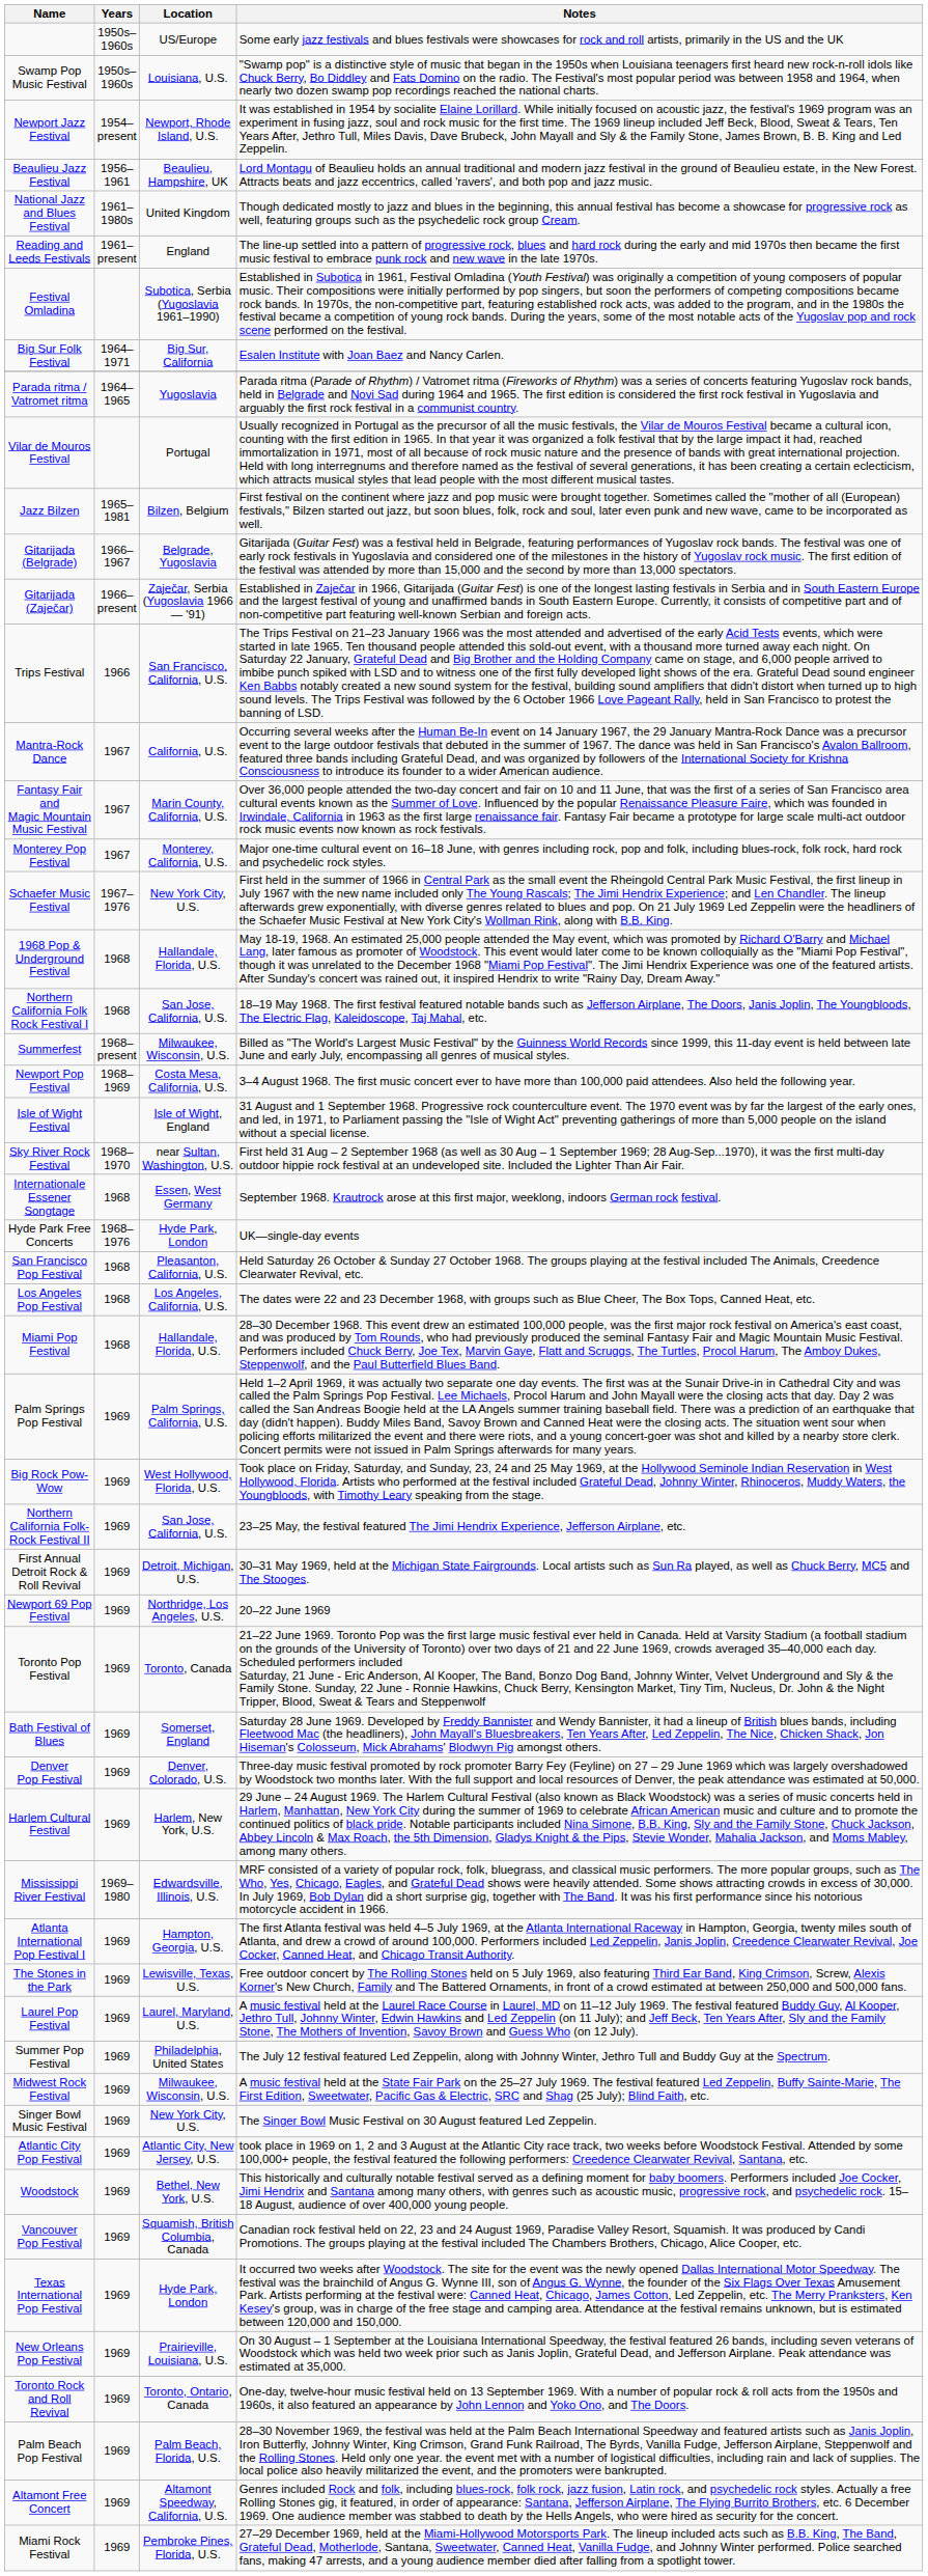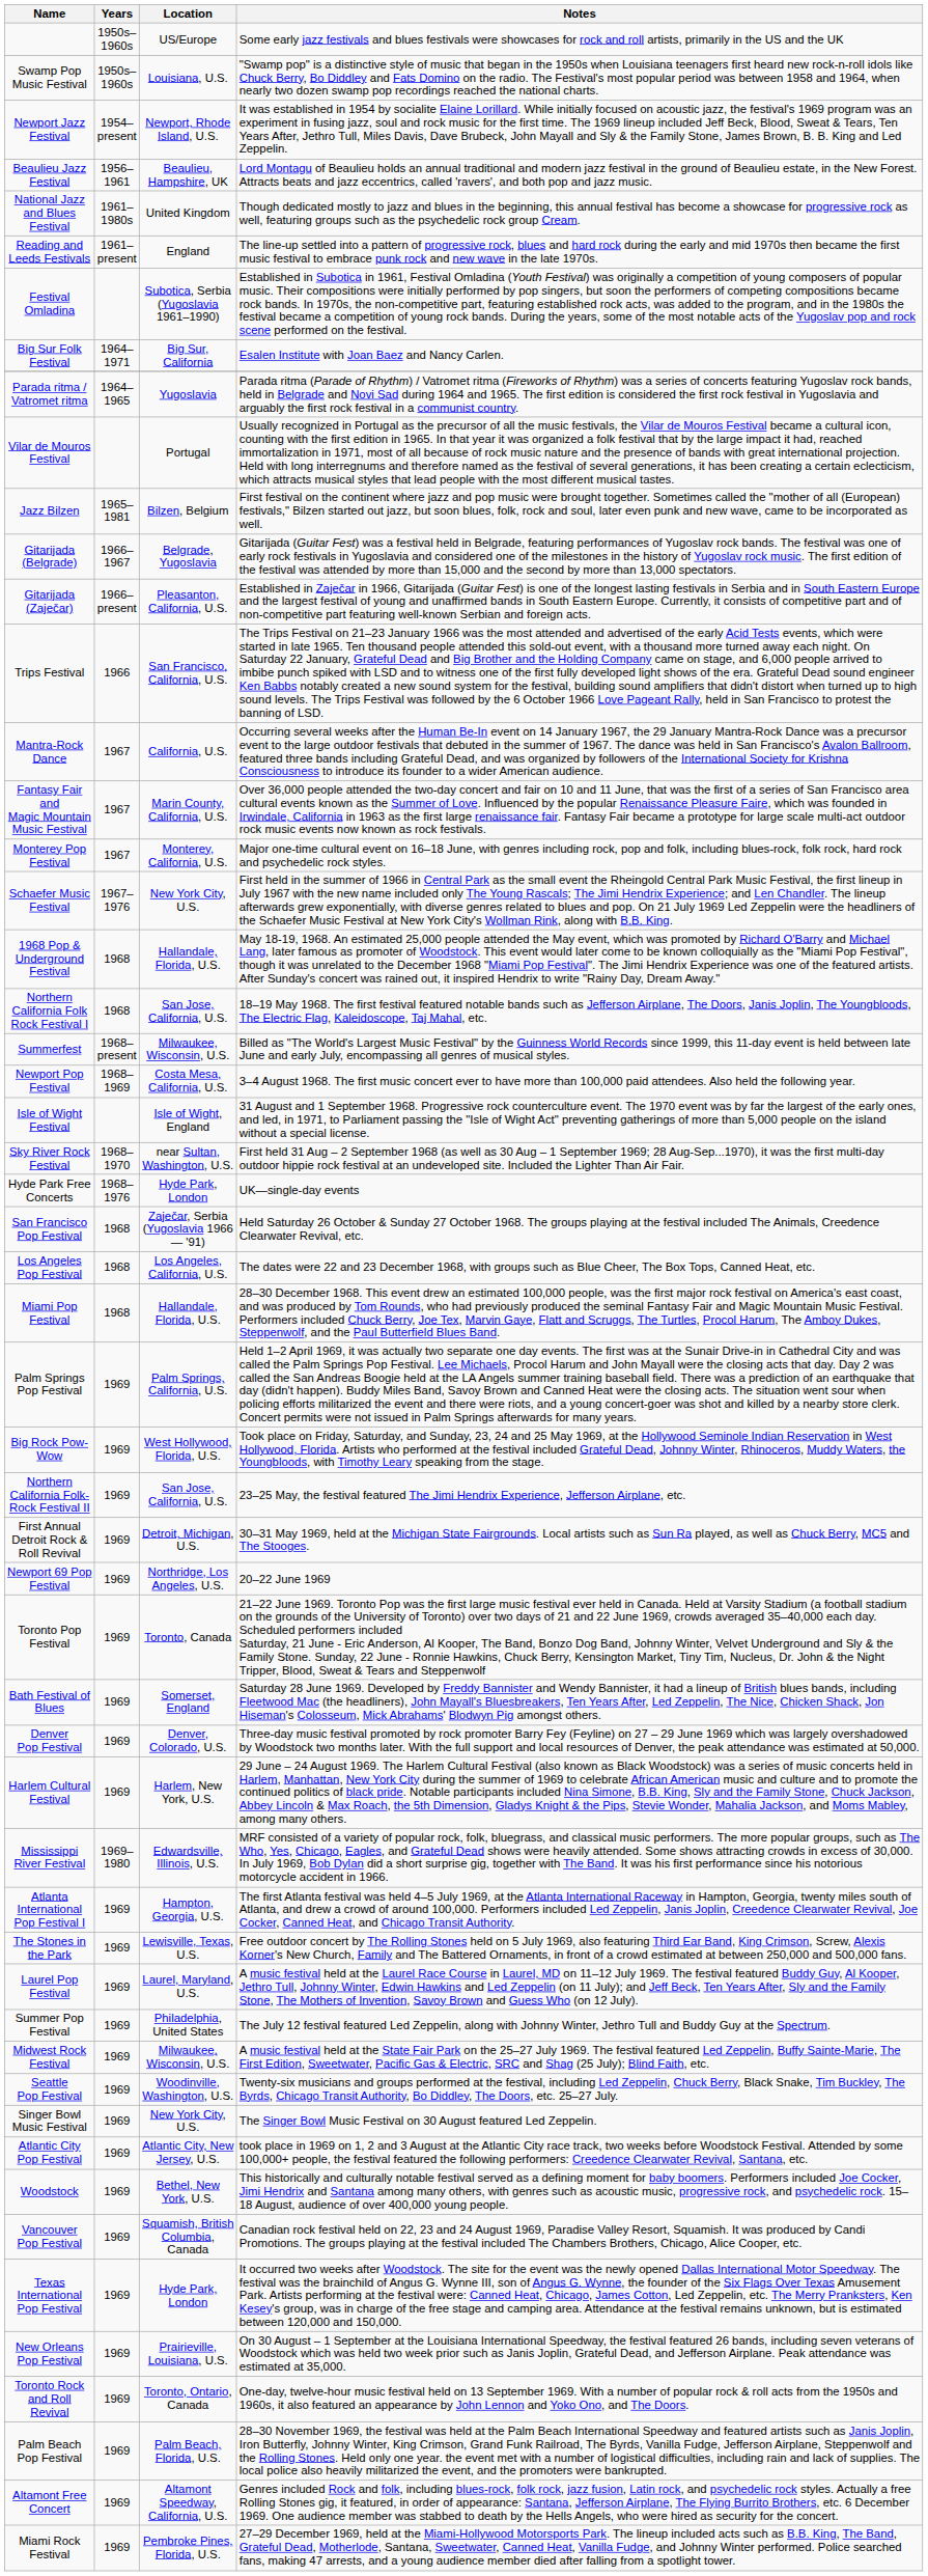Gitarijada (Zaječar) | Location: Zaječar, Serbia (Yugoslavia 1966— '91) -> Pleasanton, California, U.S.
- row: Internationale Essener Songtage | 1968 | Essen, West Germany | September 1968. Krautrock arose at this first major, weeklong, indoors German rock festival.
San Francisco Pop Festival | Location: Pleasanton, California, U.S. -> Zaječar, Serbia (Yugoslavia 1966— '91)
+ row: Seattle Pop Festival | 1969 | Woodinville, Washington, U.S. | Twenty-six musicians and groups performed at the festival, including Led Zeppelin, Chuck Berry, Black Snake, Tim Buckley, The Byrds, Chicago Transit Authority, Bo Diddley, The Doors, etc. 25–27 July.
